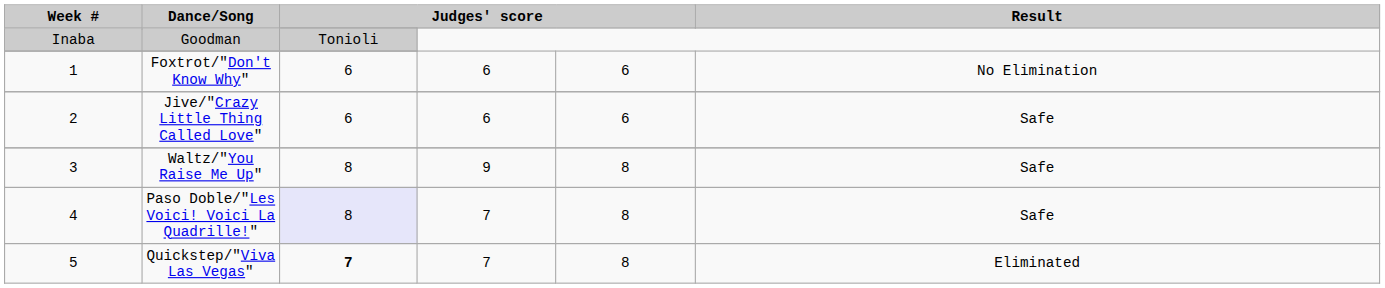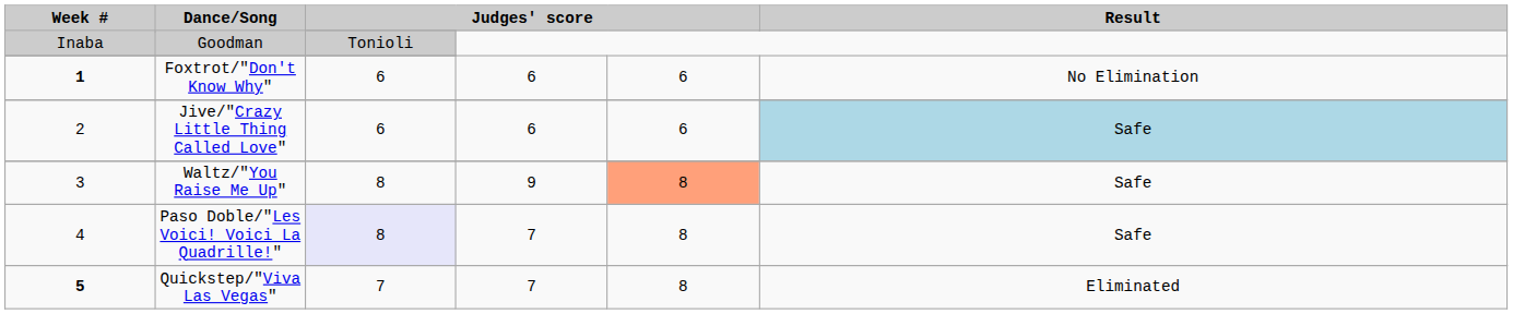Foxtrot/"Don't Know Why" | Week #: normal -> bold
Jive/"Crazy Little Thing Called Love" | Result: no background -> lightblue background
Waltz/"You Raise Me Up" | column 5: no background -> lightsalmon background
Quickstep/"Viva Las Vegas" | Week #: normal -> bold
Quickstep/"Viva Las Vegas" | column 3: bold -> normal
